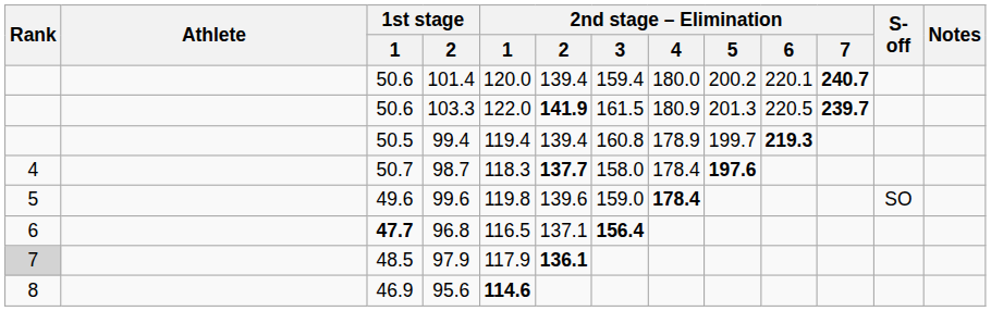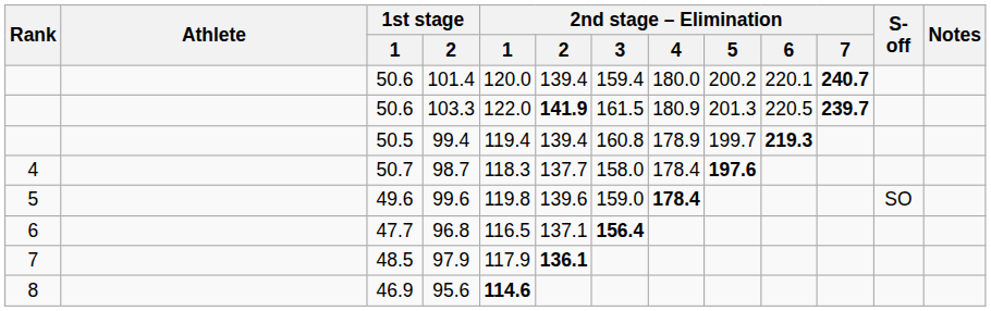98.7 | 2nd stage – Elimination / 2: bold -> normal
96.8 | 1st stage / 1: bold -> normal
97.9 | Rank: lightgrey background -> no background
